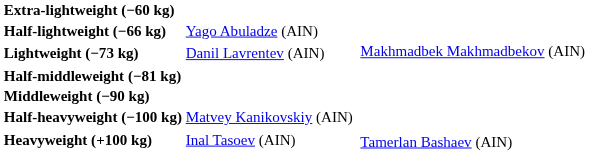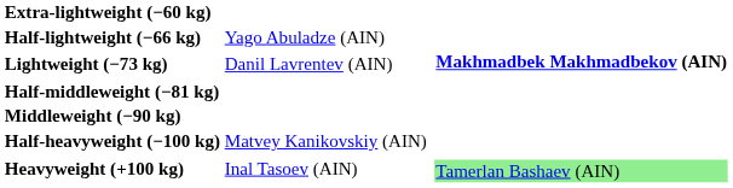Lightweight (−73 kg) / Makhmadbek Makhmadbekov (AIN) | column 3: normal -> bold
Heavyweight (+100 kg) / Tamerlan Bashaev (AIN) | column 3: no background -> lightgreen background
